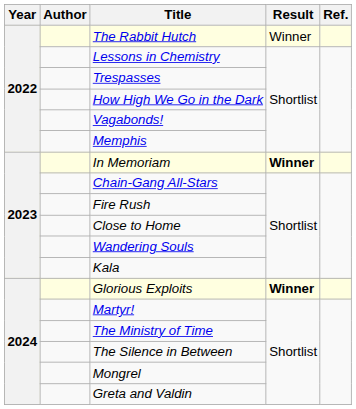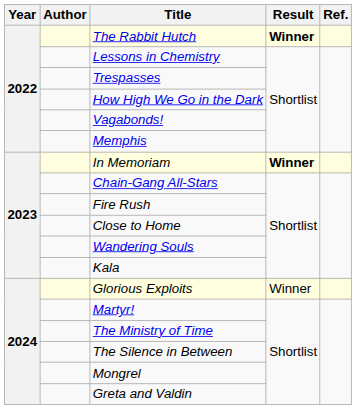The Rabbit Hutch | Result: normal -> bold
Glorious Exploits | Result: bold -> normal
